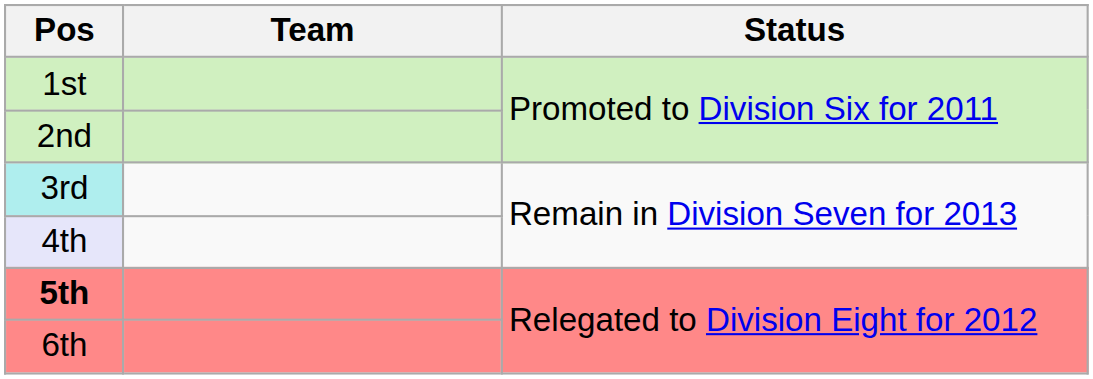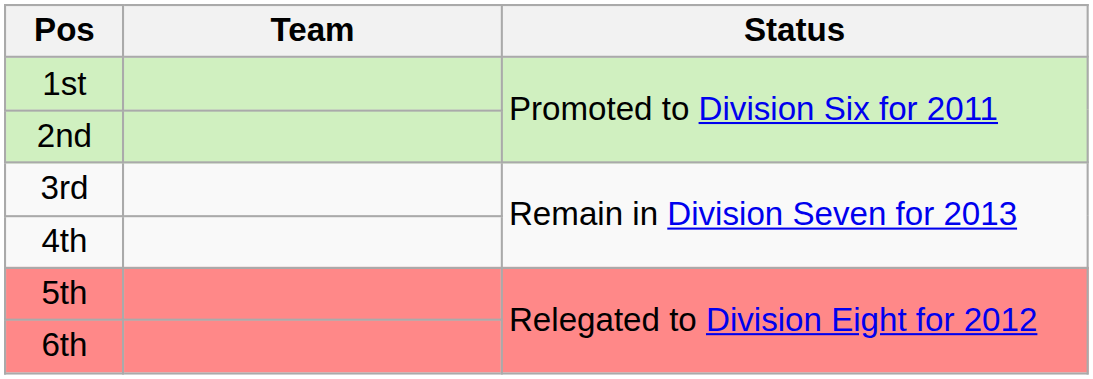3rd | Pos: paleturquoise background -> no background
4th | Pos: lavender background -> no background
5th | Pos: bold -> normal
